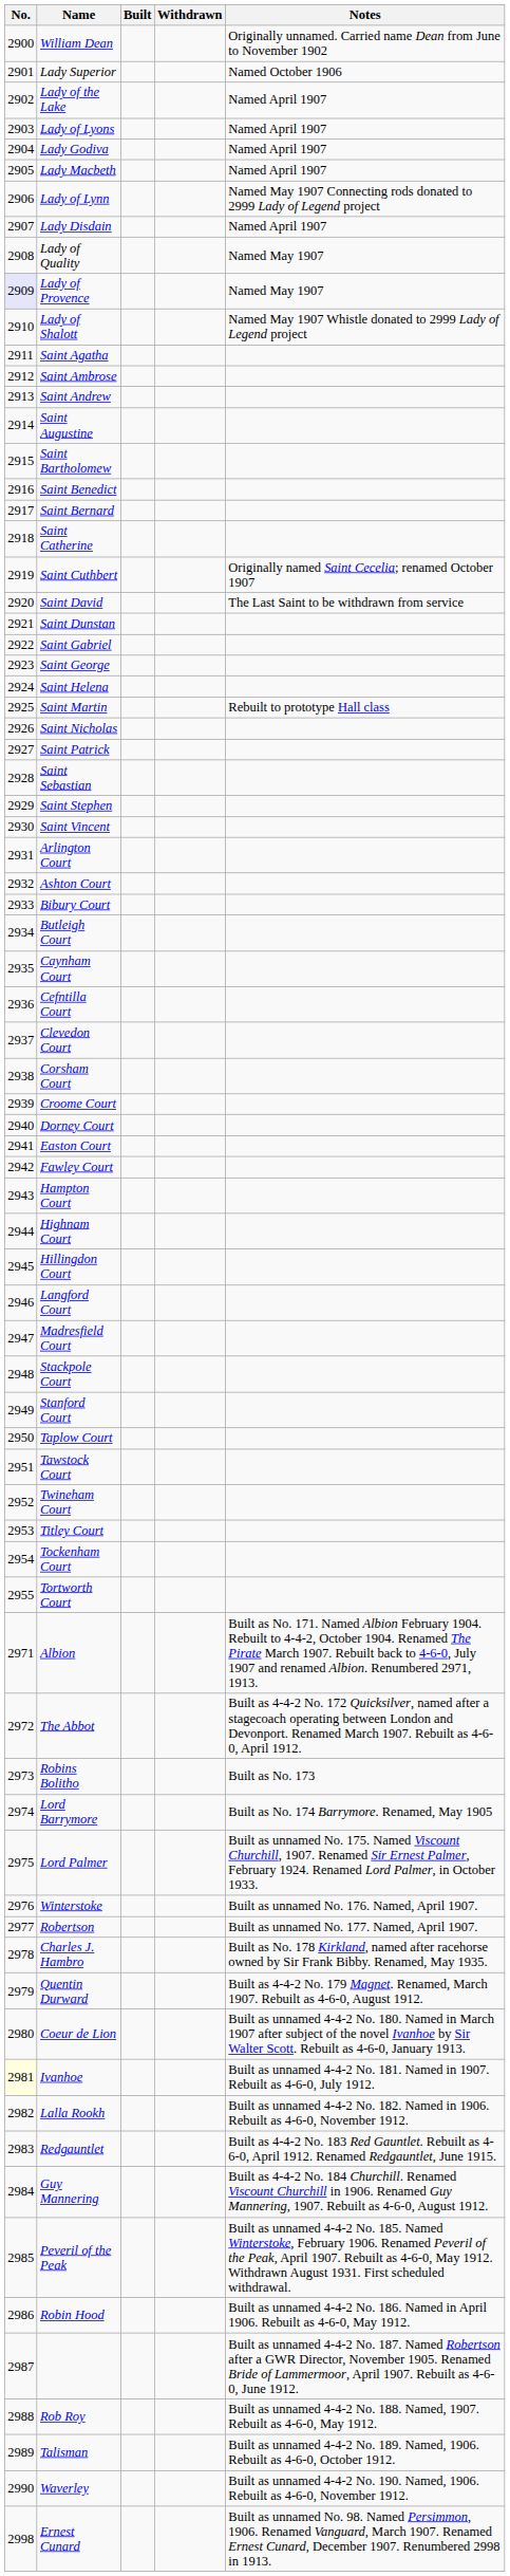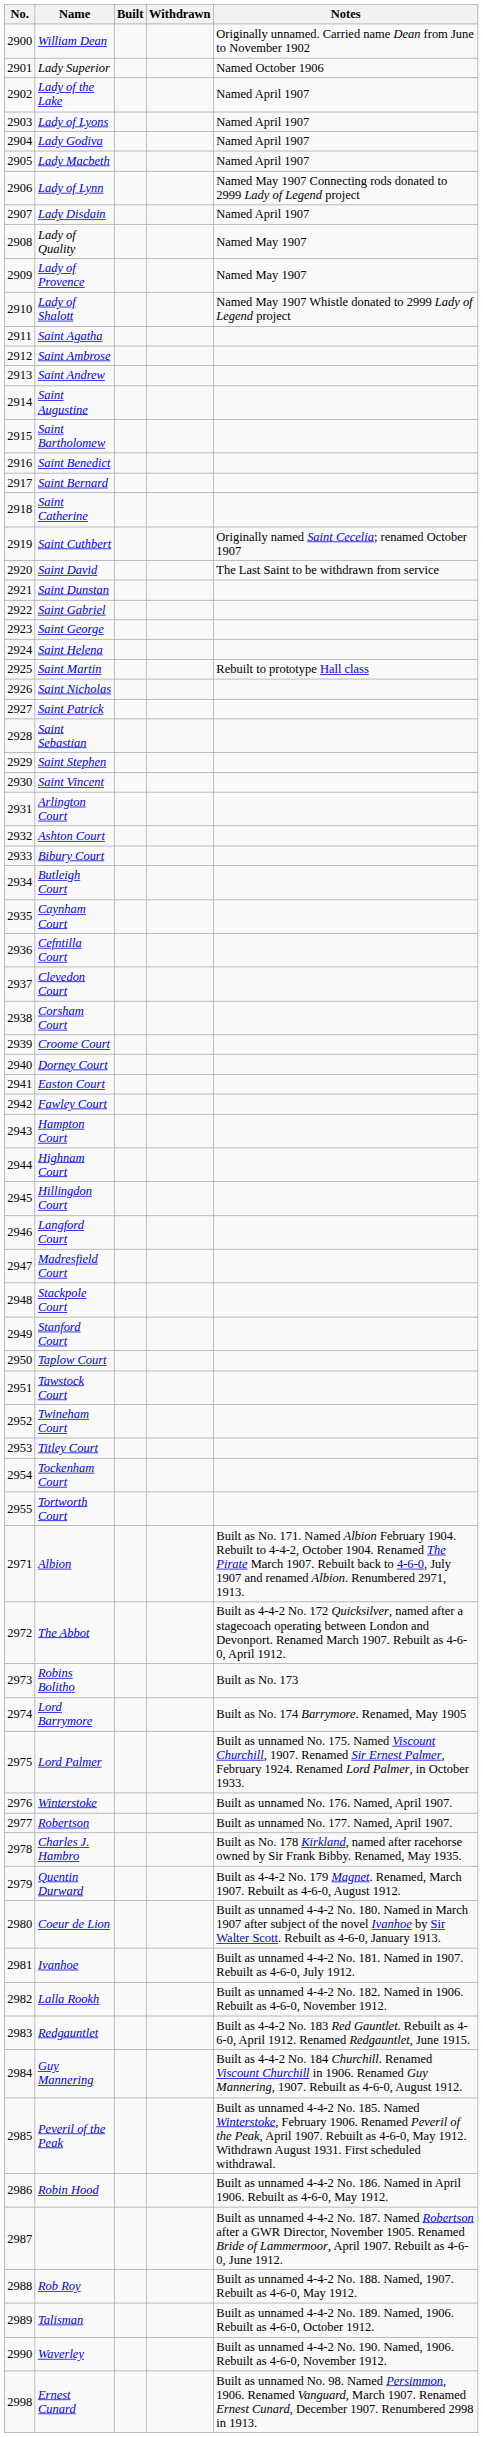Lady of Provence | No.: lavender background -> no background
Ivanhoe | No.: lightyellow background -> no background
